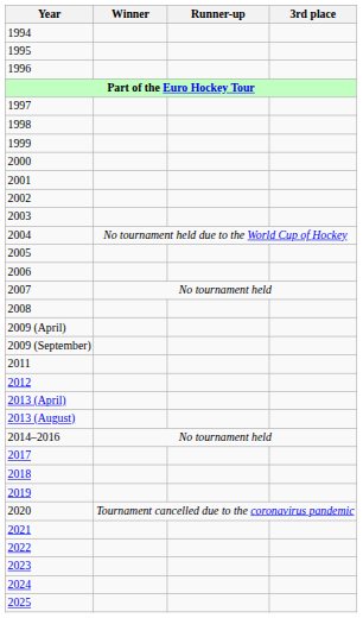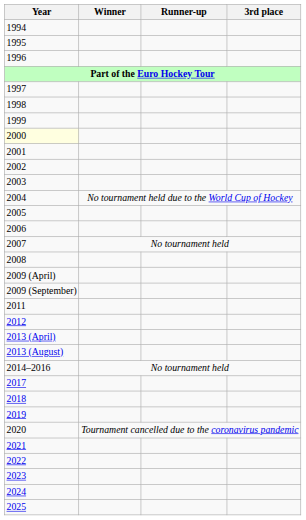2000 | Year: no background -> lightyellow background
